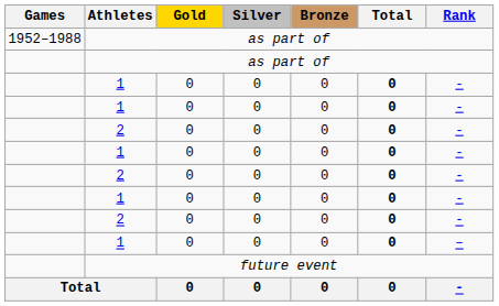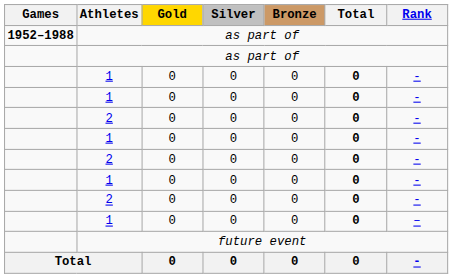1952–1988 / as part of | Games: normal -> bold
